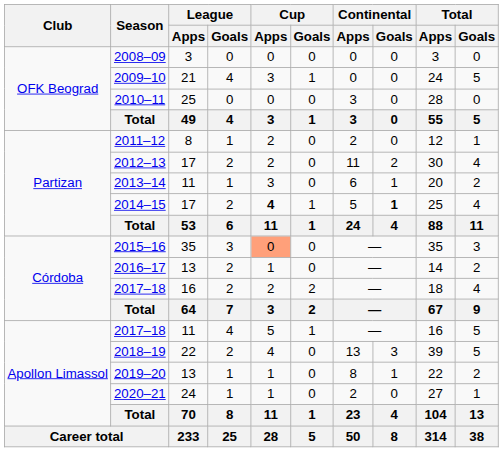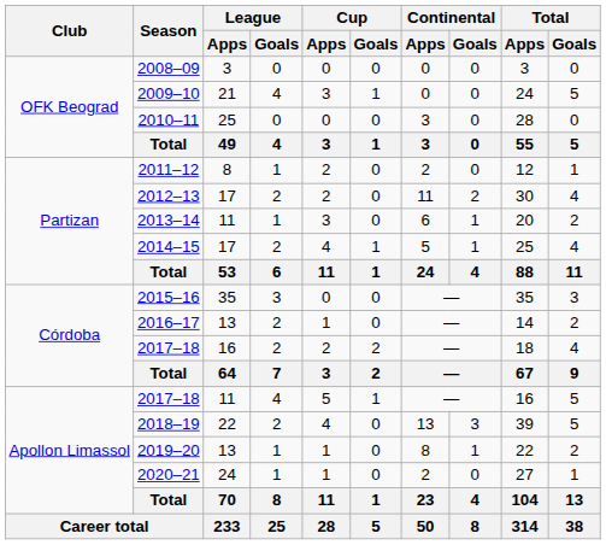2014–15 | Cup / Apps: bold -> normal
2014–15 | Continental / Goals: bold -> normal
2015–16 | Cup / Apps: lightsalmon background -> no background
